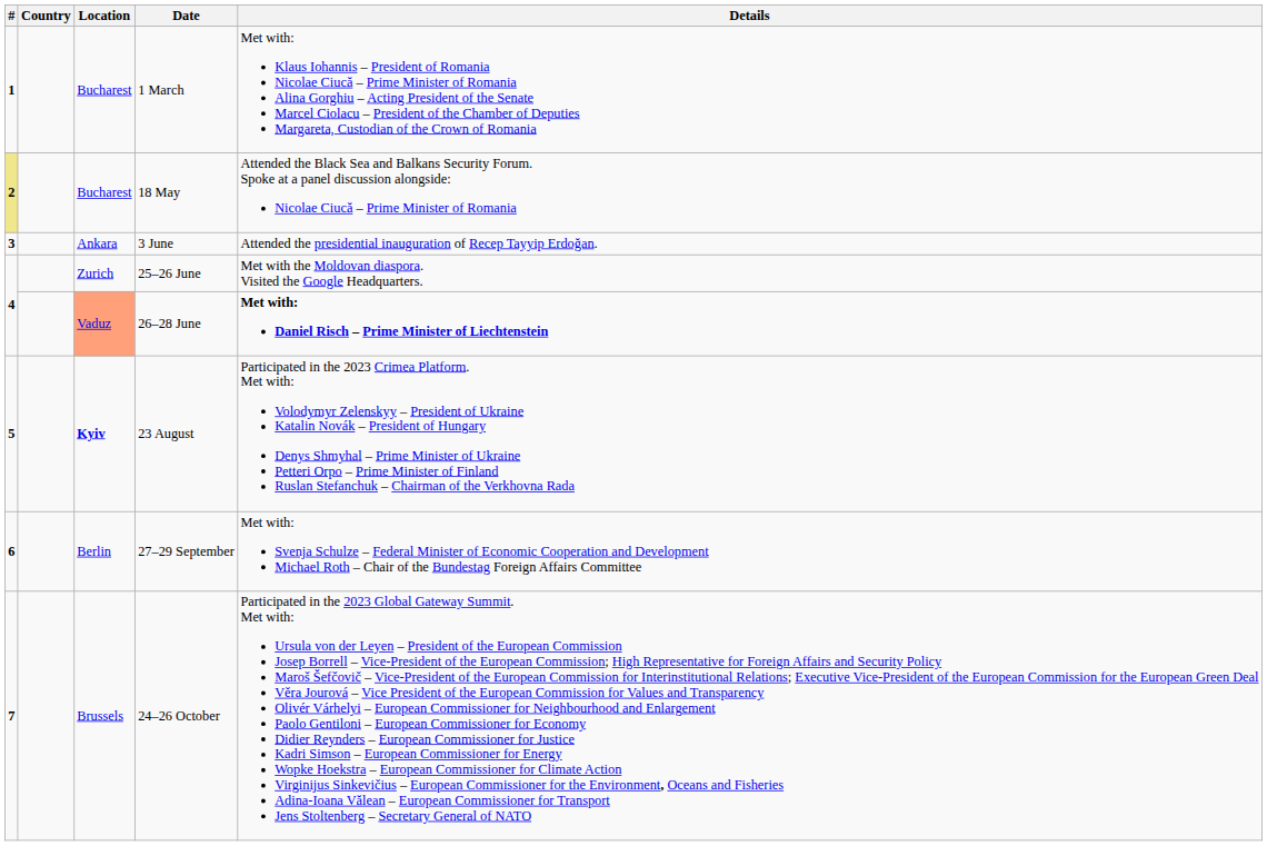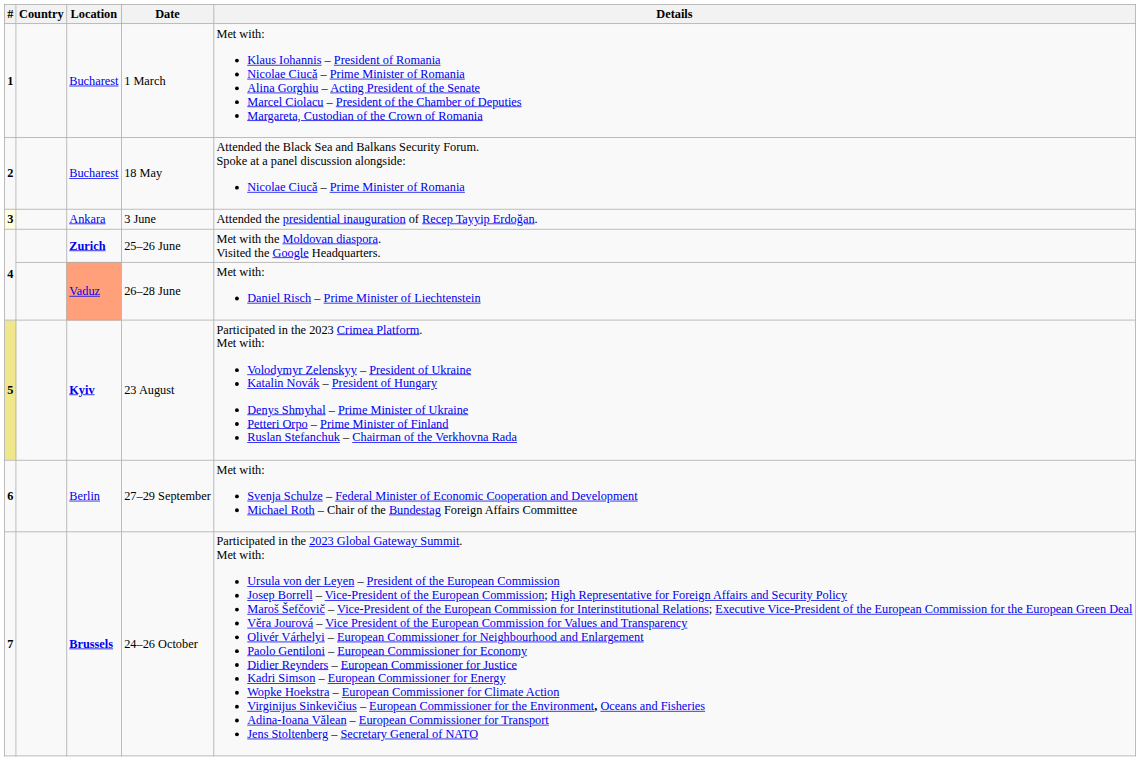18 May | #: khaki background -> no background
3 June | #: no background -> lightyellow background
25–26 June | Location: normal -> bold
26–28 June | Details: bold -> normal
23 August | #: no background -> khaki background
24–26 October | Location: normal -> bold
